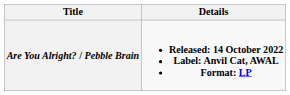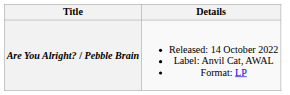Are You Alright? / Pebble Brain | Details: bold -> normal
